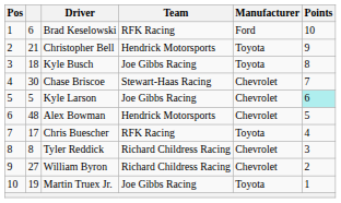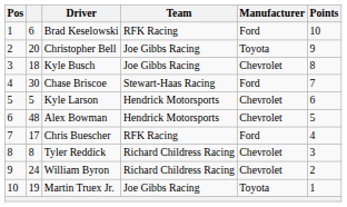Christopher Bell | column 2: 21 -> 20
Christopher Bell | Team: Hendrick Motorsports -> Joe Gibbs Racing
Kyle Busch | Manufacturer: Toyota -> Chevrolet
Chase Briscoe | Manufacturer: Chevrolet -> Ford
Kyle Larson | Team: Joe Gibbs Racing -> Hendrick Motorsports
Kyle Larson | Points: paleturquoise background -> no background
Chris Buescher | Manufacturer: Toyota -> Ford
William Byron | column 2: 27 -> 24
